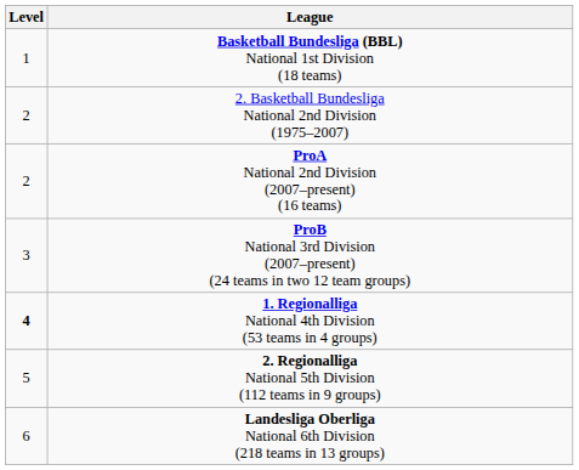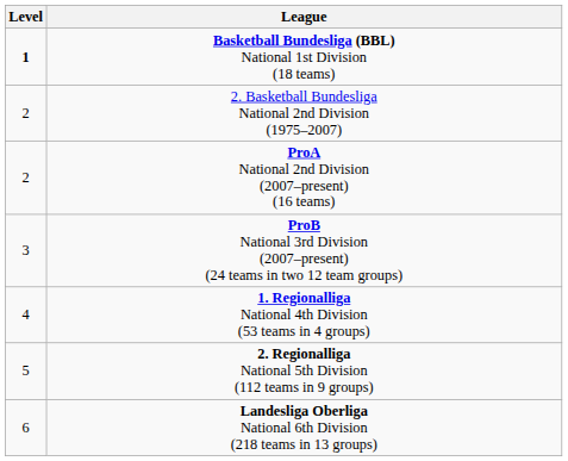Basketball Bundesliga (BBL) National 1st Division (18 teams) | Level: normal -> bold
1. Regionalliga National 4th Division (53 teams in 4 groups) | Level: bold -> normal
